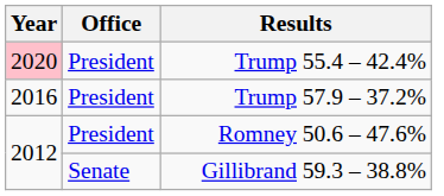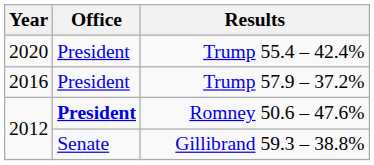Trump 55.4 – 42.4% | Year: pink background -> no background
Romney 50.6 – 47.6% | Office: normal -> bold
